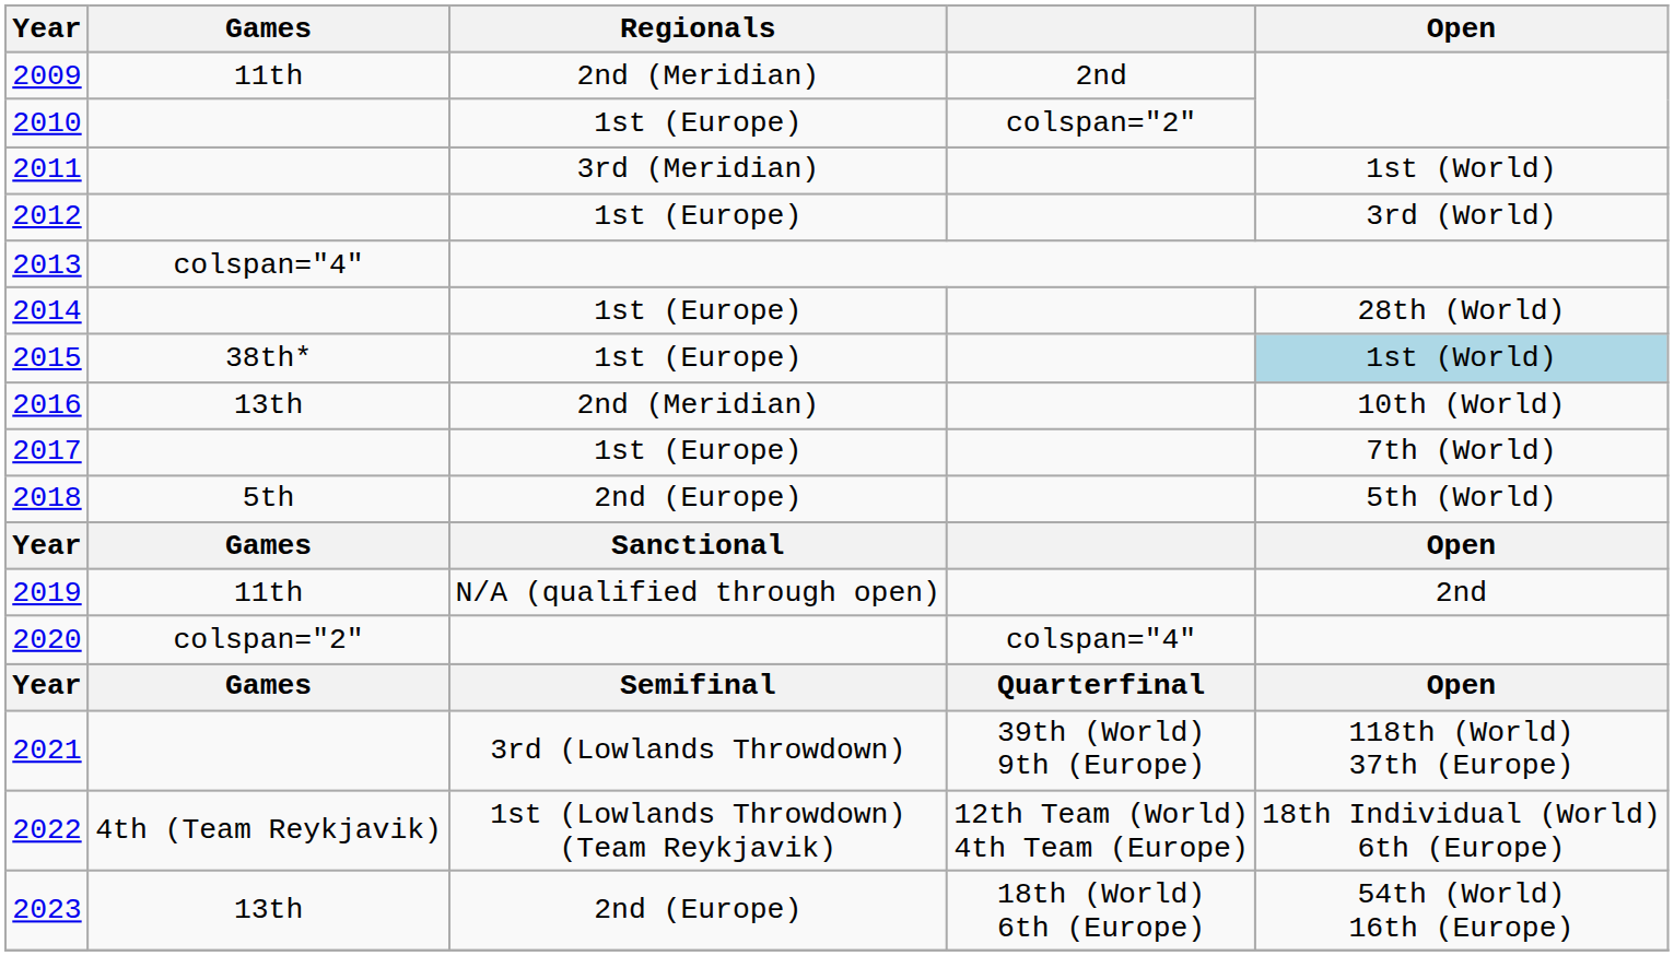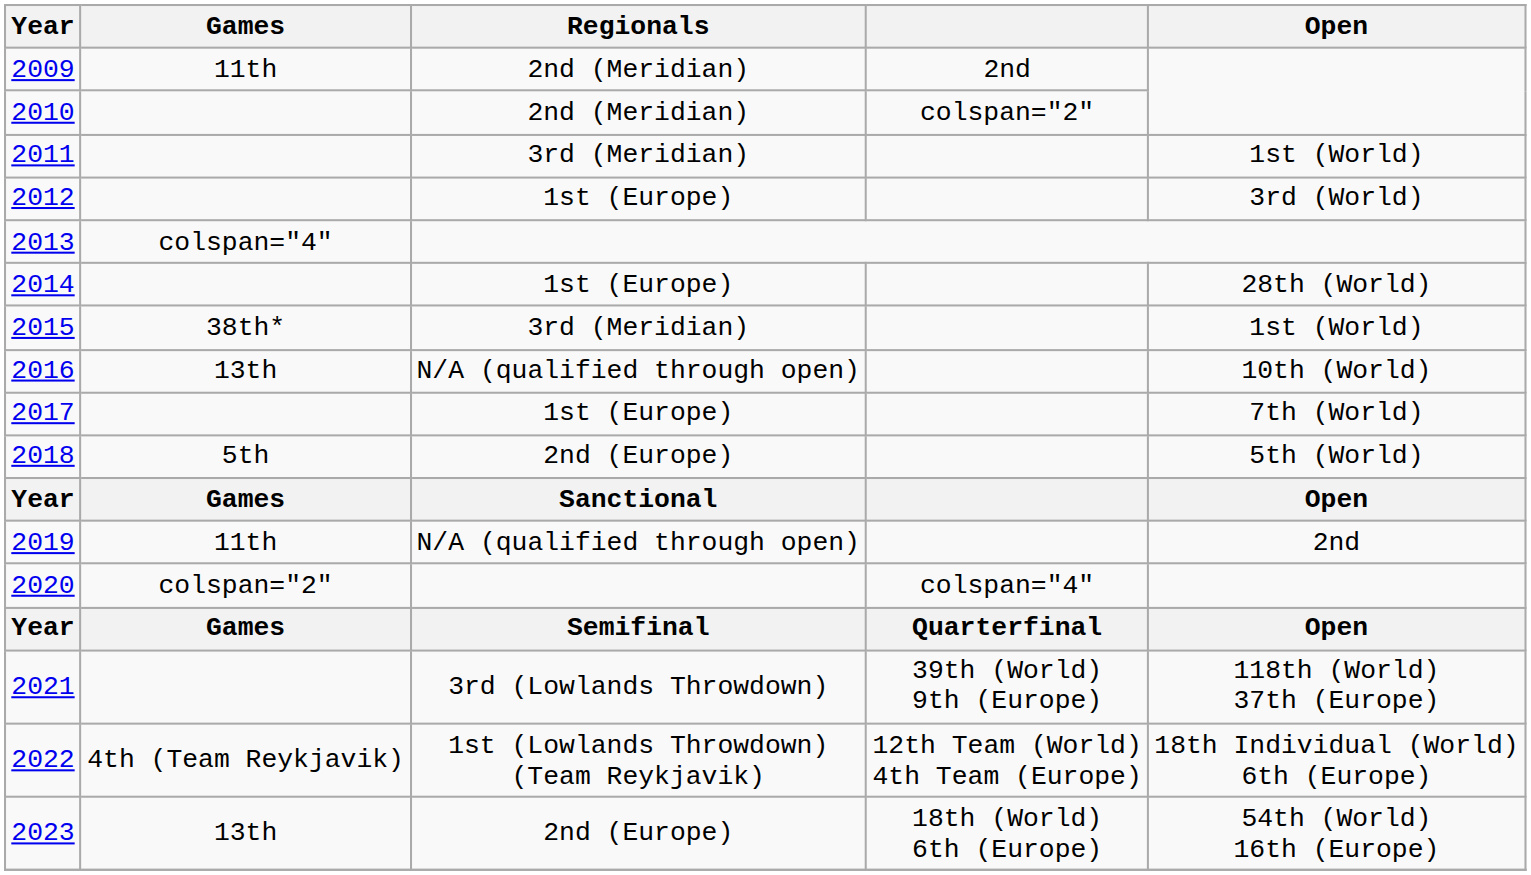2010 | Regionals: 1st (Europe) -> 2nd (Meridian)
2015 | Regionals: 1st (Europe) -> 3rd (Meridian)
2015 | Open: lightblue background -> no background
2016 | Regionals: 2nd (Meridian) -> N/A (qualified through open)
